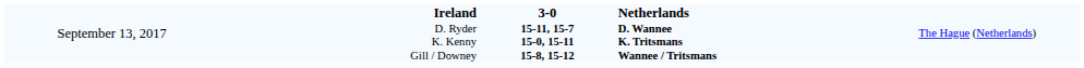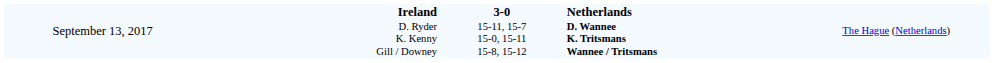D. Ryder K. Kenny Gill / Downey | column 3: bold -> normal
